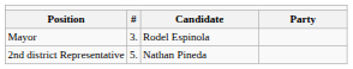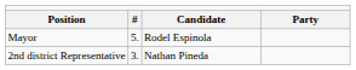Mayor | column 2: 3. -> 5.
2nd district Representative | column 2: 5. -> 3.
